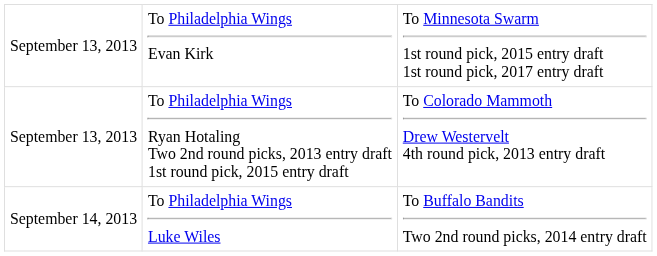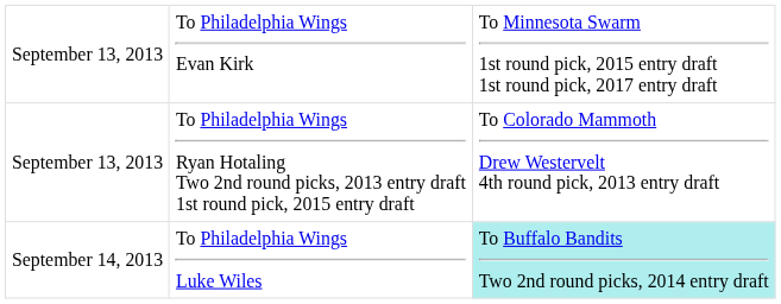September 14, 2013 | column 3: no background -> paleturquoise background
